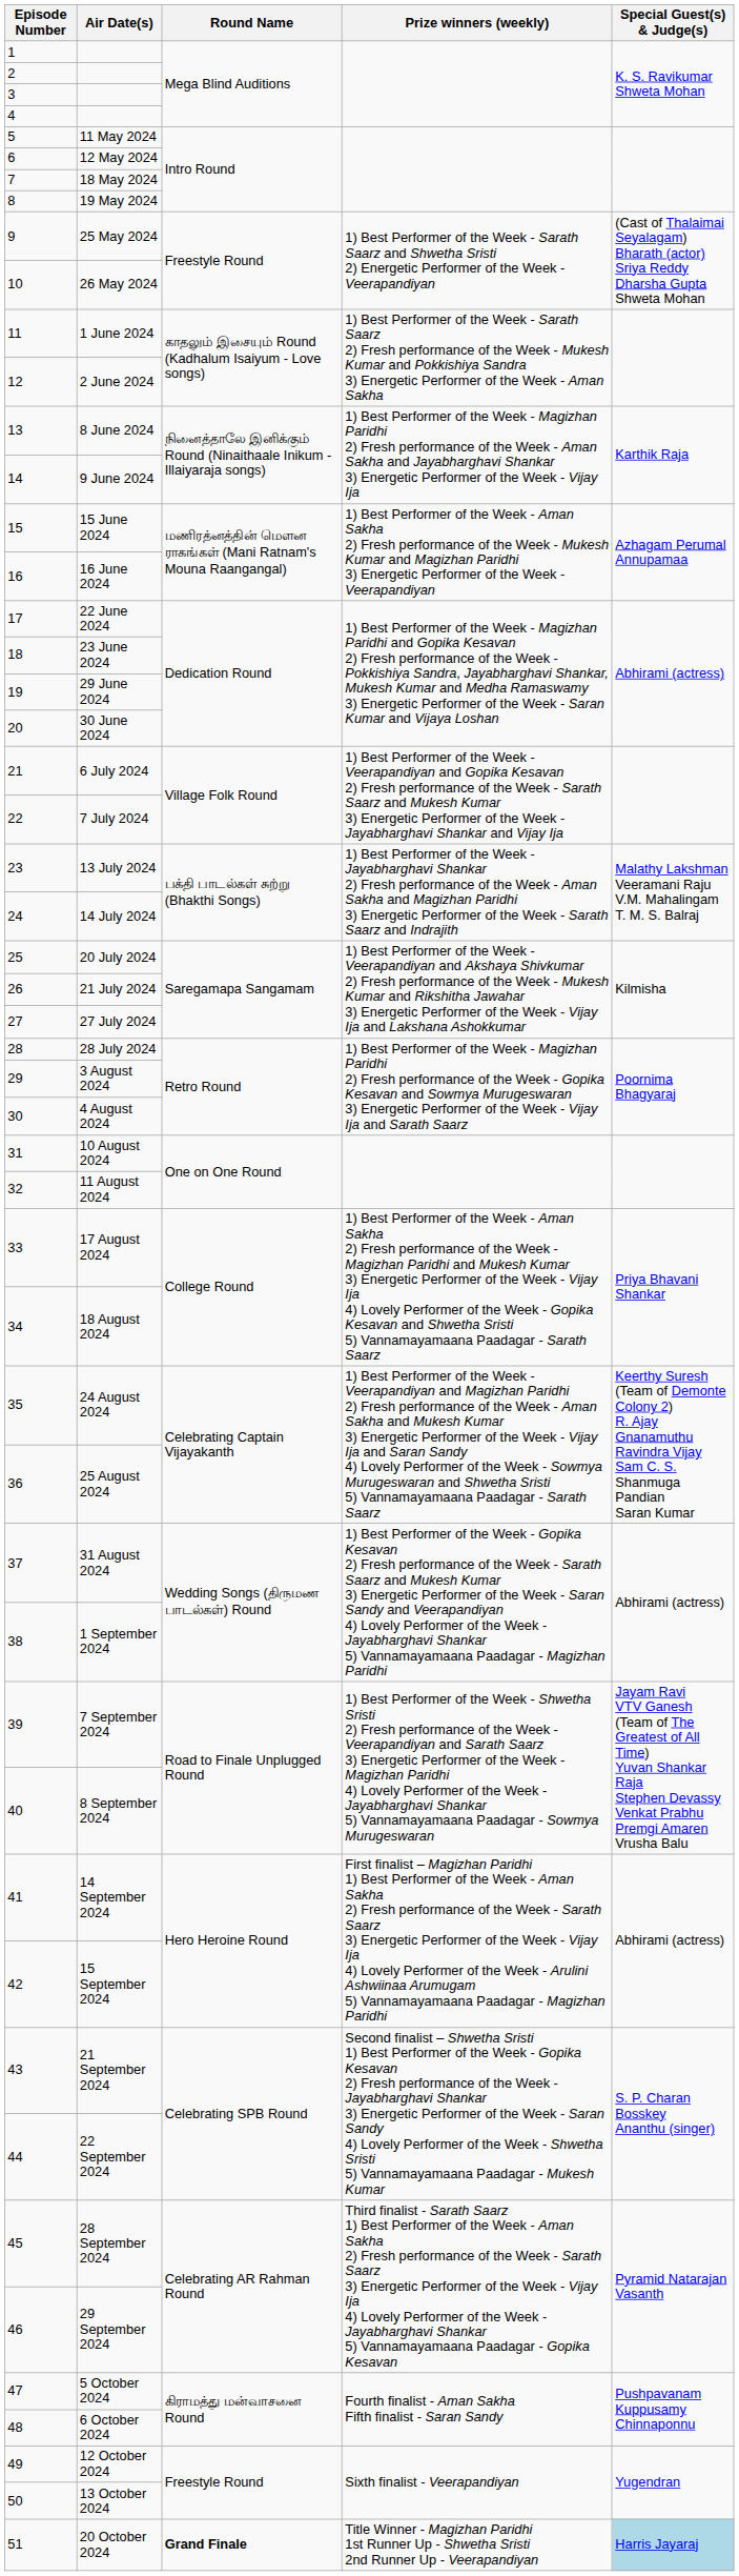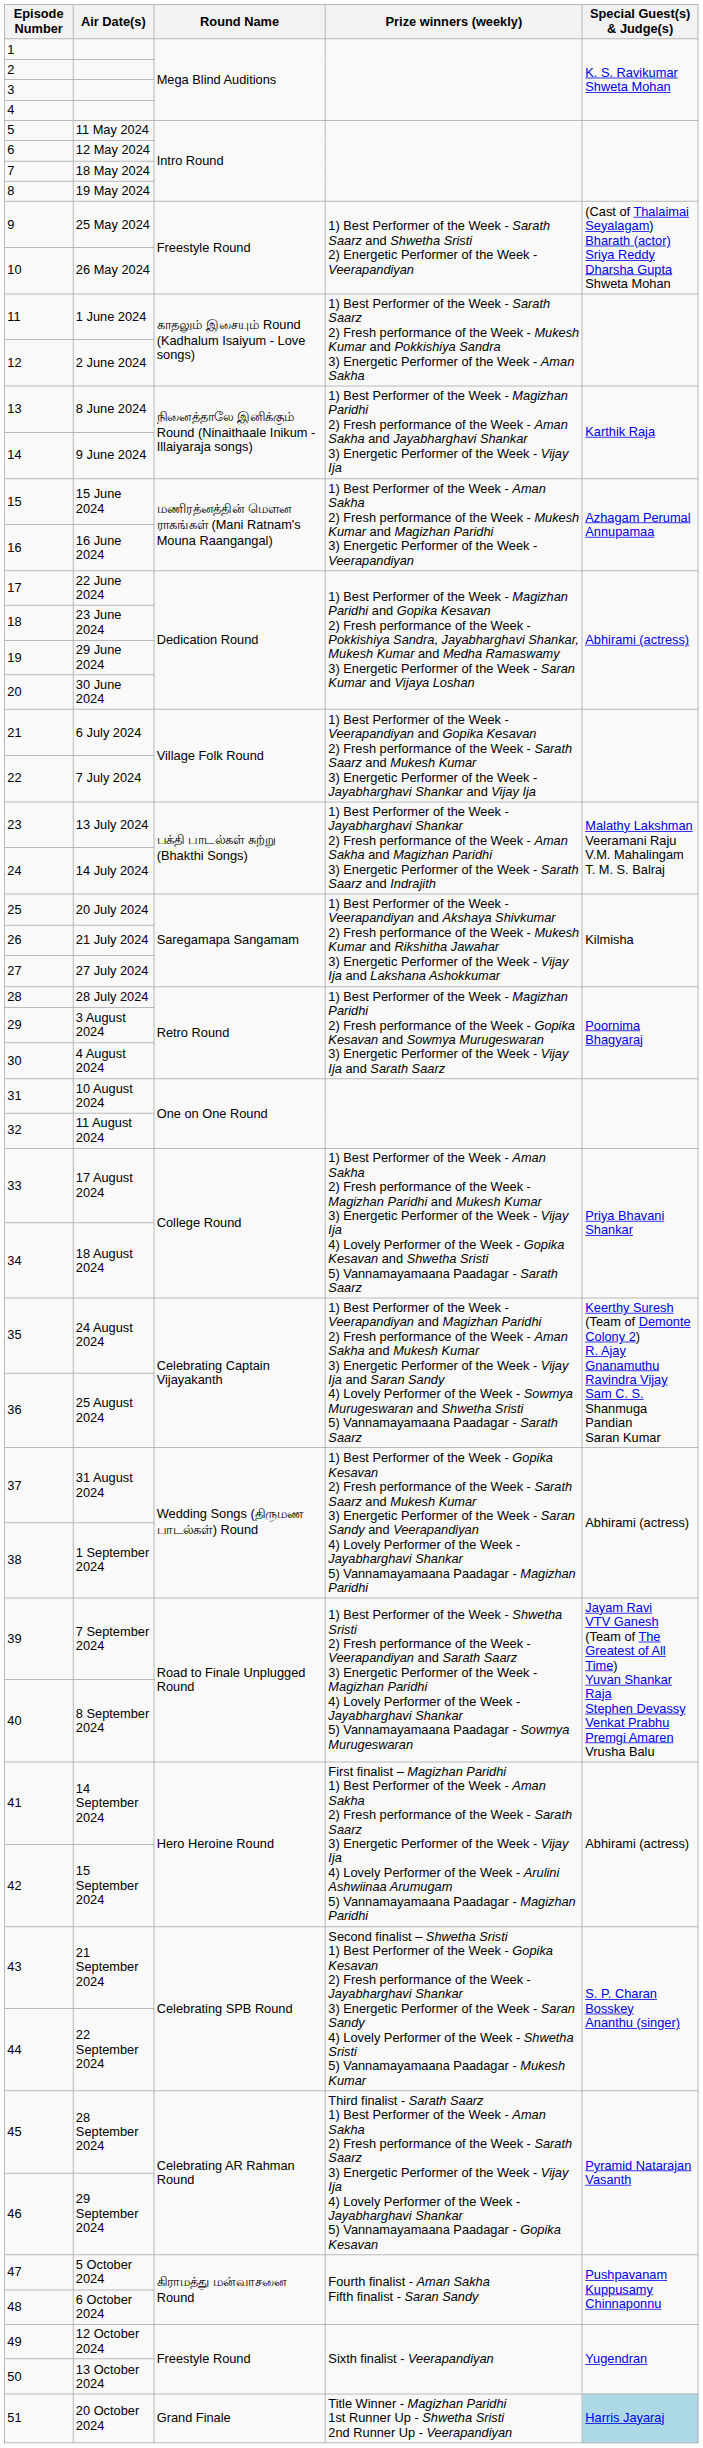20 October 2024 | Round Name: bold -> normal
